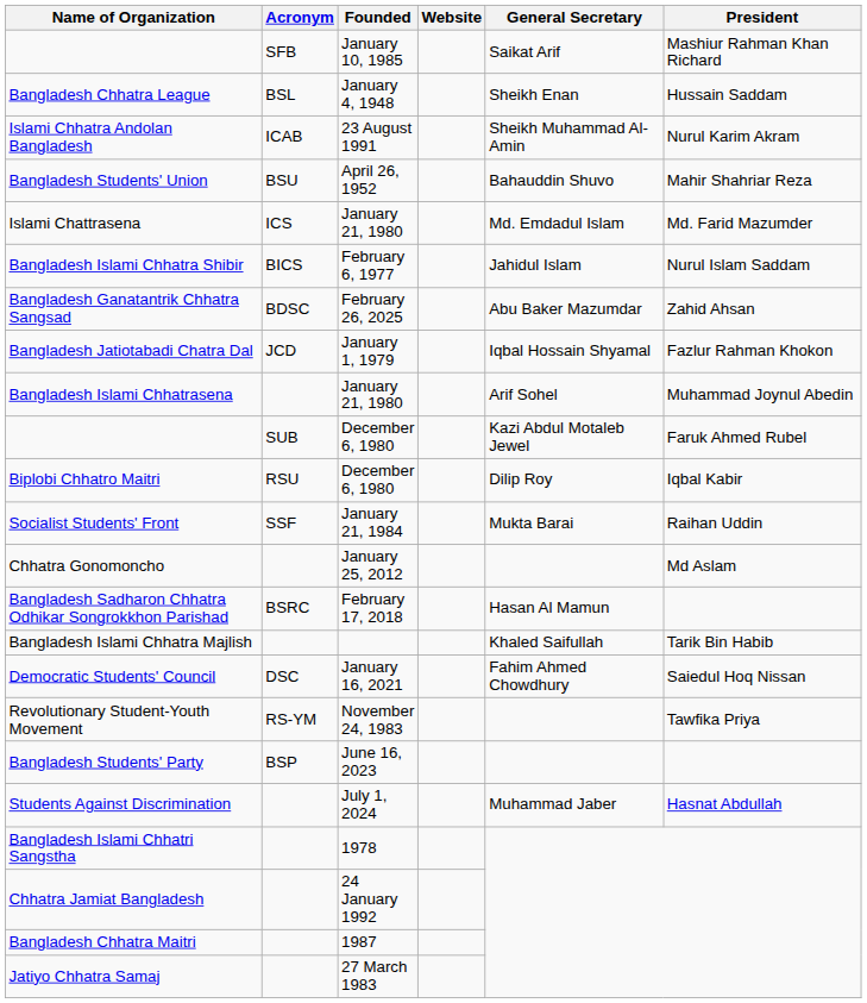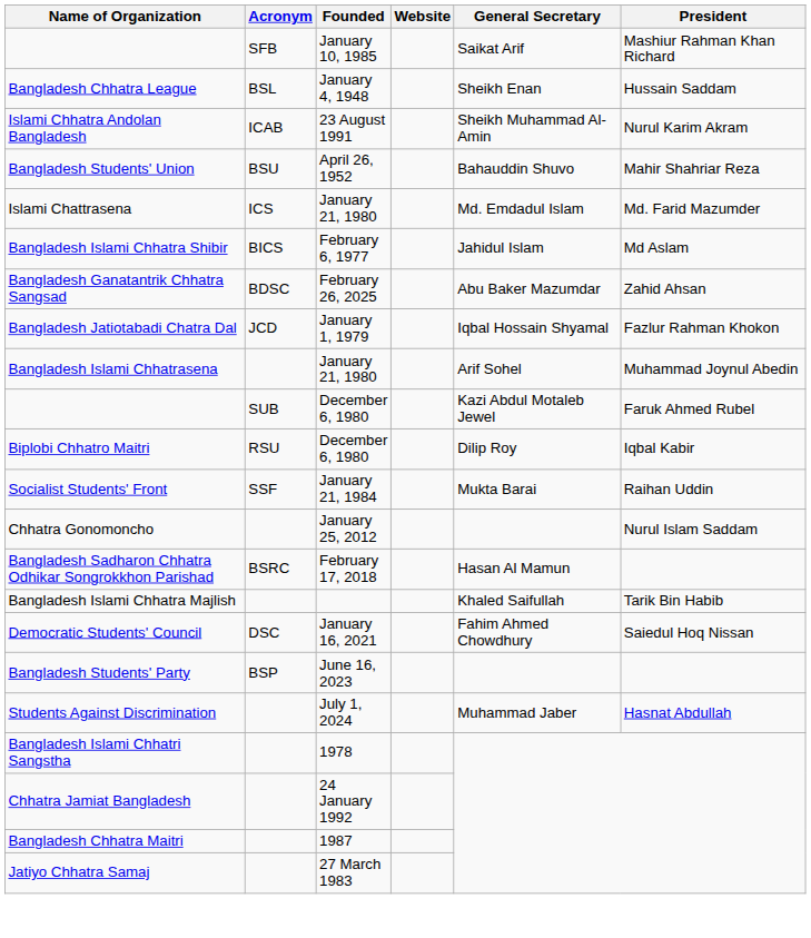Bangladesh Islami Chhatra Shibir | President: Nurul Islam Saddam -> Md Aslam
Chhatra Gonomoncho | President: Md Aslam -> Nurul Islam Saddam
- row: Revolutionary Student-Youth Movement | RS-YM | November 24, 1983 | Tawfika Priya
